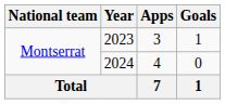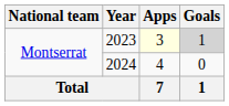2023 | Apps: no background -> lightyellow background
2023 | Goals: no background -> lightgrey background
